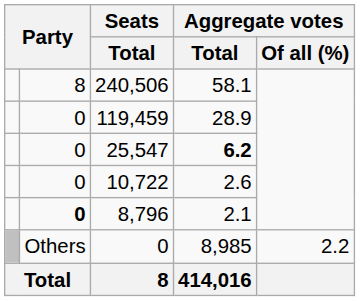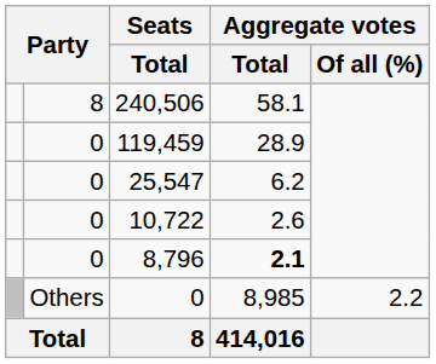25,547 | Aggregate votes / Total: bold -> normal
8,796 | column 2: bold -> normal
8,796 | Aggregate votes / Total: normal -> bold
